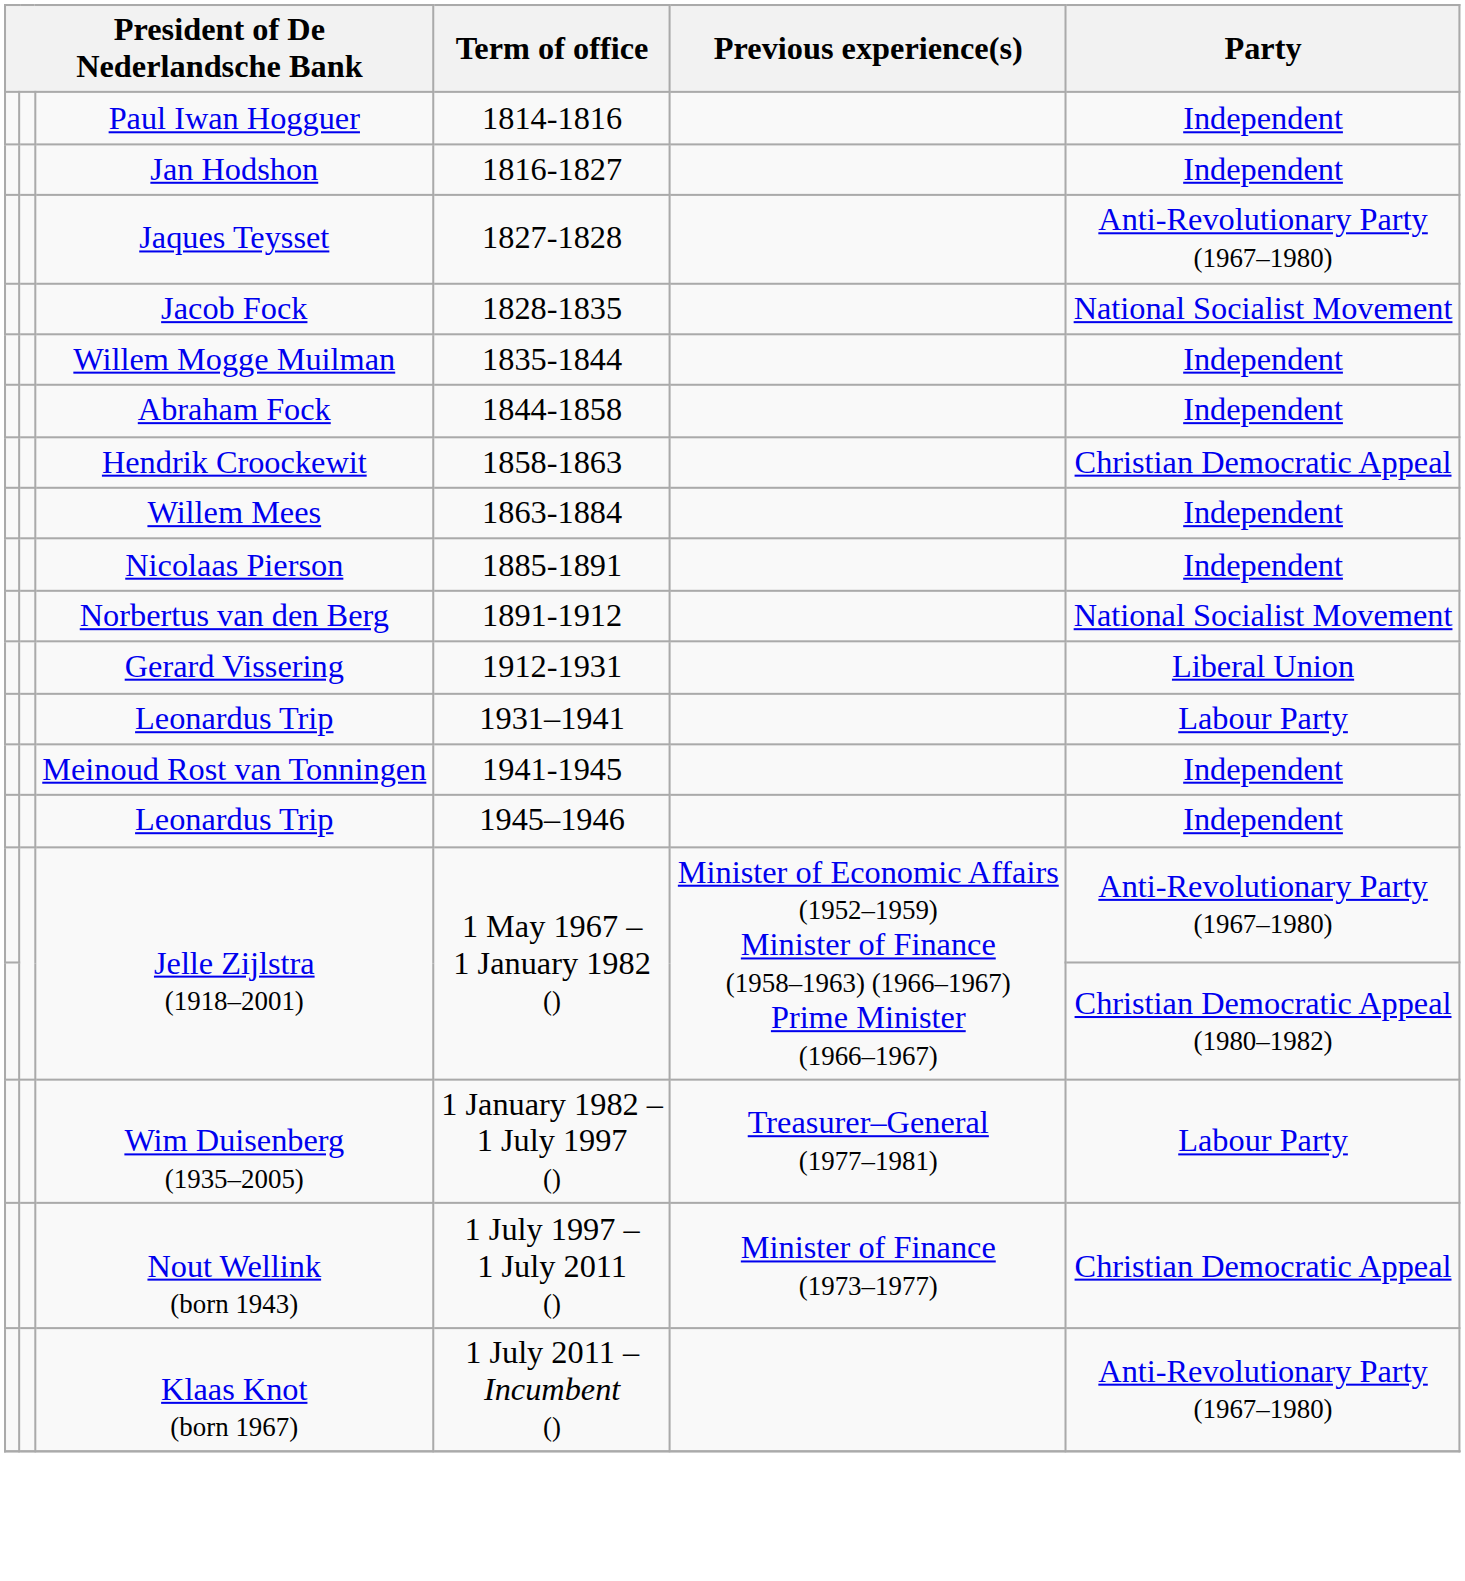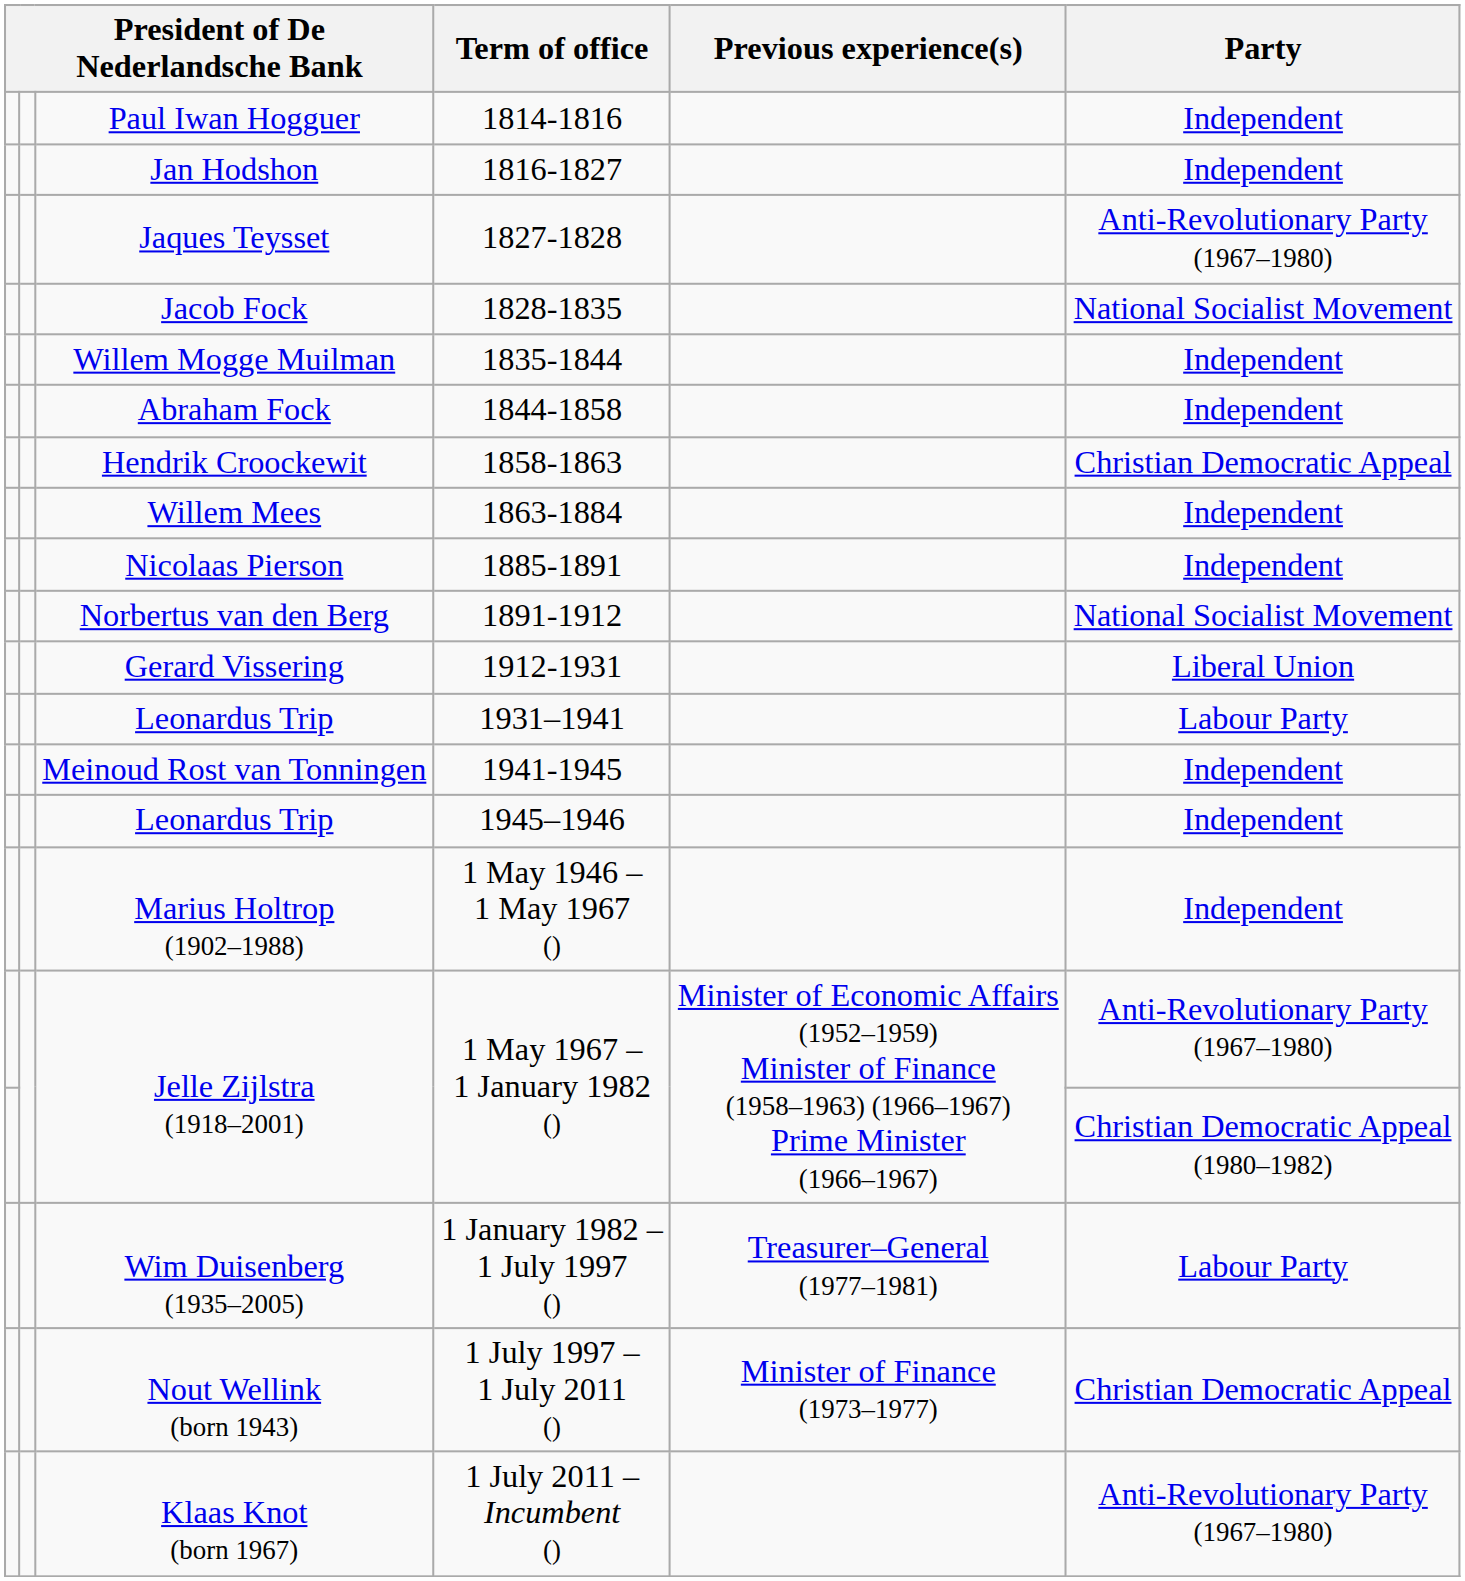+ row: Marius Holtrop (1902–1988) | 1 May 1946 – 1 May 1967 () | Independent
